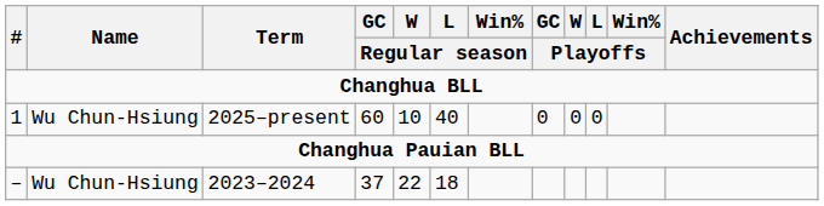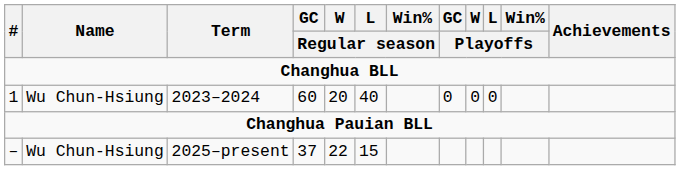1 | Term: 2025–present -> 2023–2024
1 | W / Regular season: 10 -> 20
– | Term: 2023–2024 -> 2025–present
– | L / Regular season: 18 -> 15
